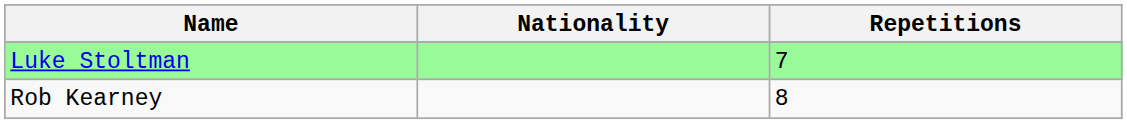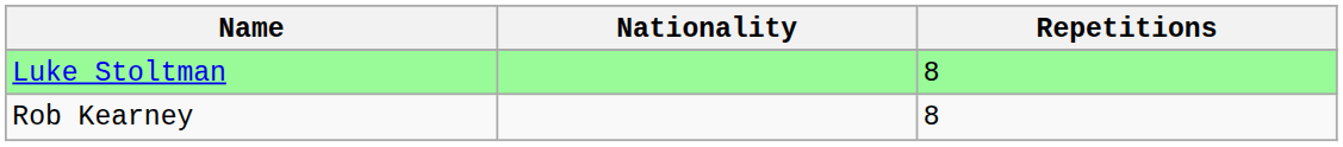Luke Stoltman | Repetitions: 7 -> 8
